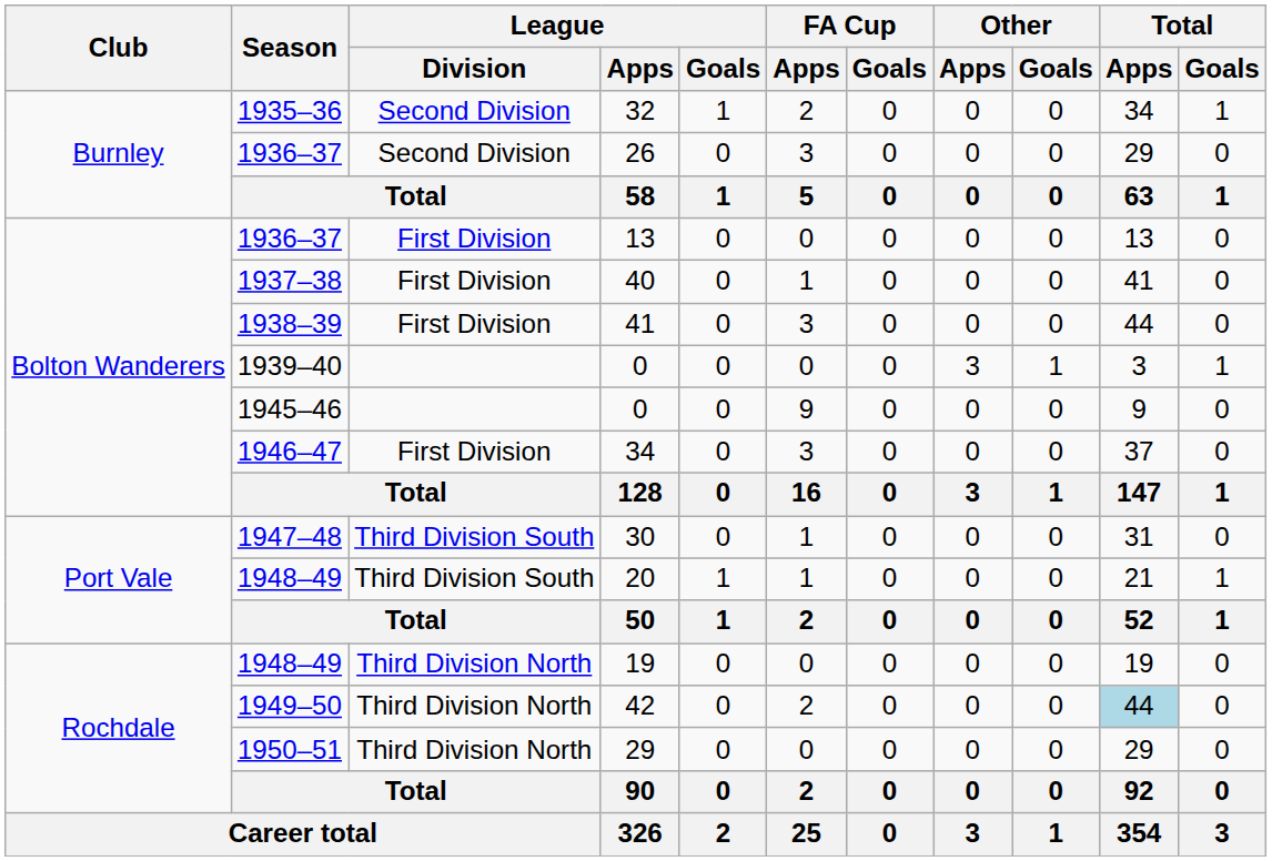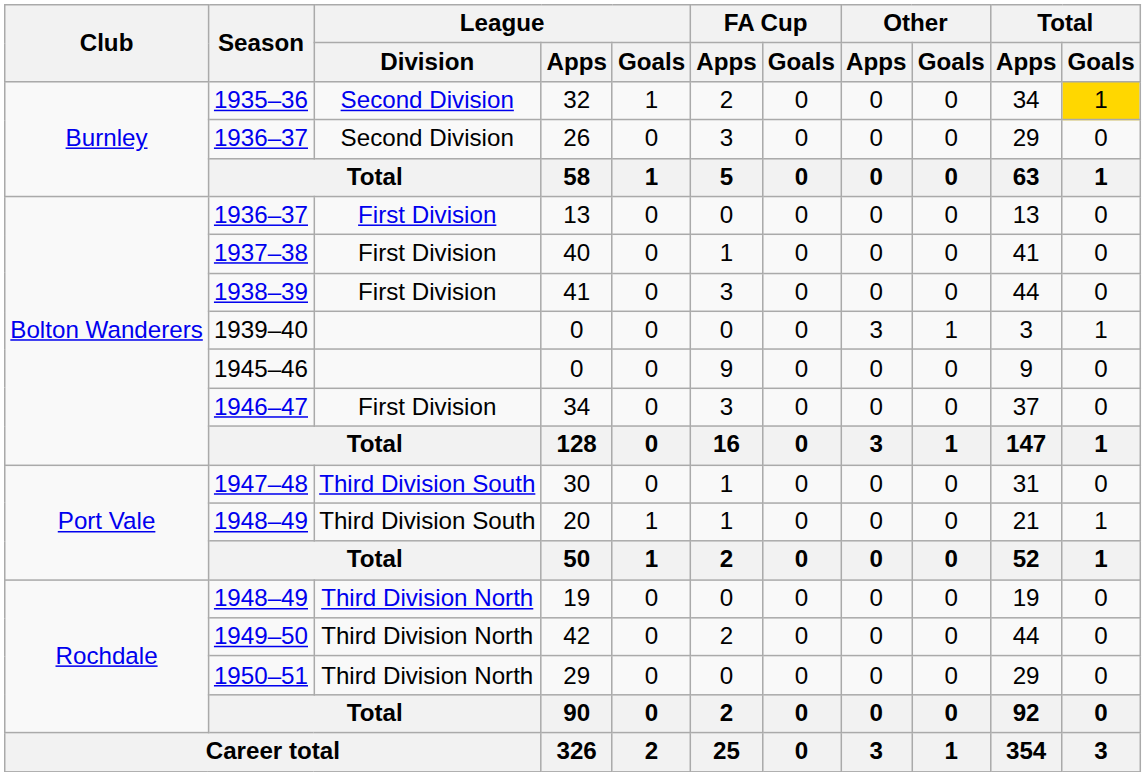32 | Total / Goals: no background -> gold background
42 | Total / Apps: lightblue background -> no background
